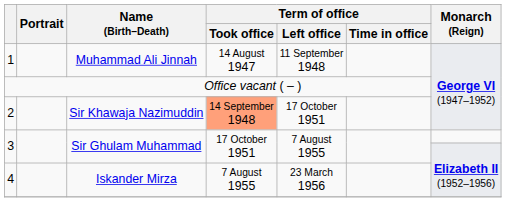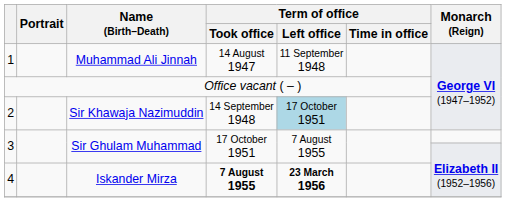2 | Term of office / Took office: lightsalmon background -> no background
2 | Term of office / Left office: no background -> lightblue background
4 | Term of office / Took office: normal -> bold
4 | Term of office / Left office: normal -> bold
